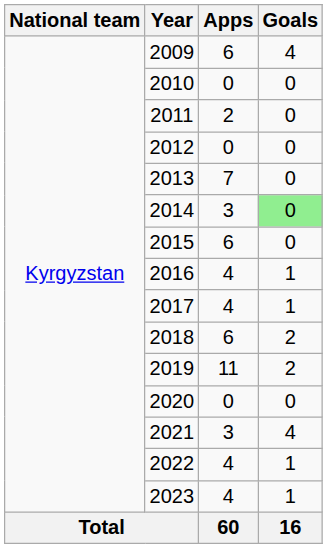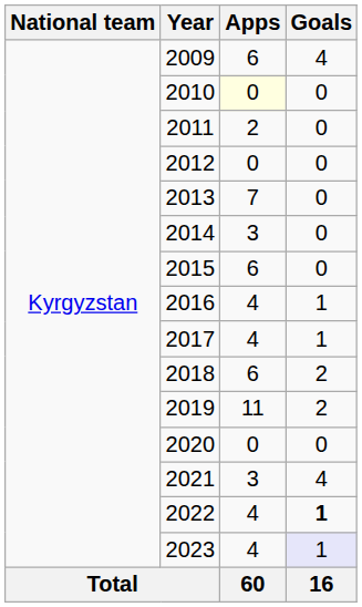2010 | Apps: no background -> lightyellow background
2014 | Goals: lightgreen background -> no background
2022 | Goals: normal -> bold
2023 | Goals: no background -> lavender background
